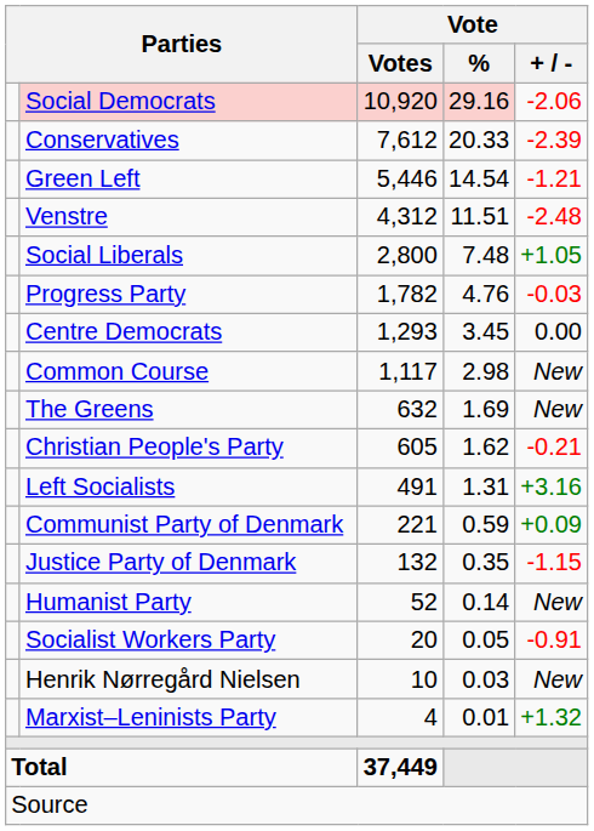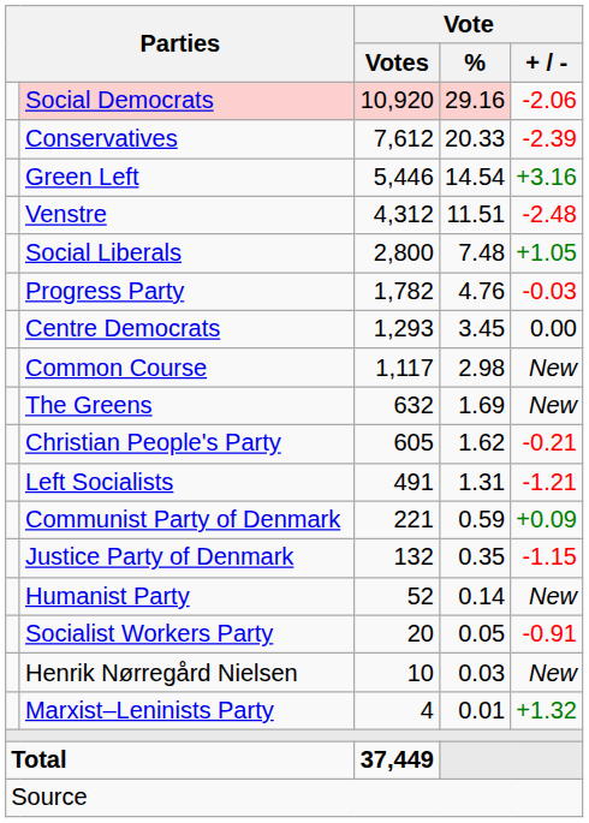Green Left | Vote / + / -: -1.21 -> +3.16
Left Socialists | Vote / + / -: +3.16 -> -1.21
